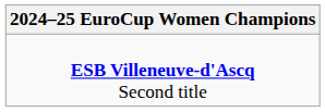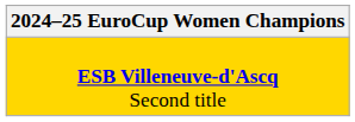row 2 | column 1: no background -> gold background
